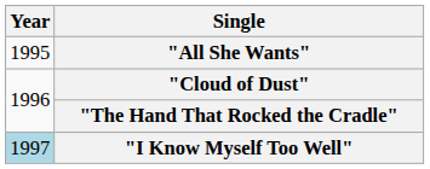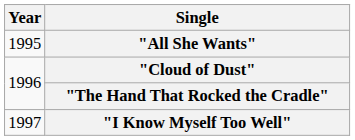"I Know Myself Too Well" | Year: lightblue background -> no background
